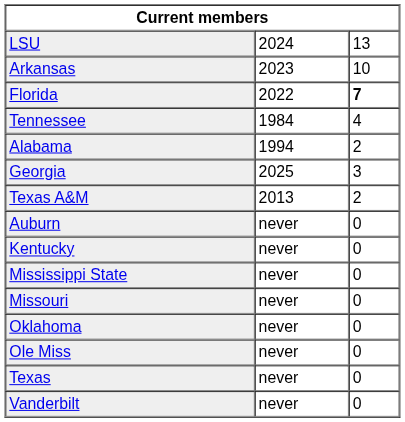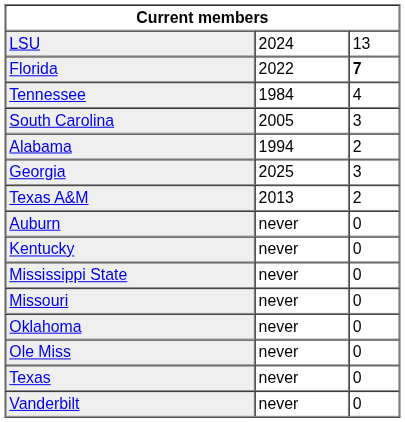- row: Arkansas | 2023 | 10
+ row: South Carolina | 2005 | 3
